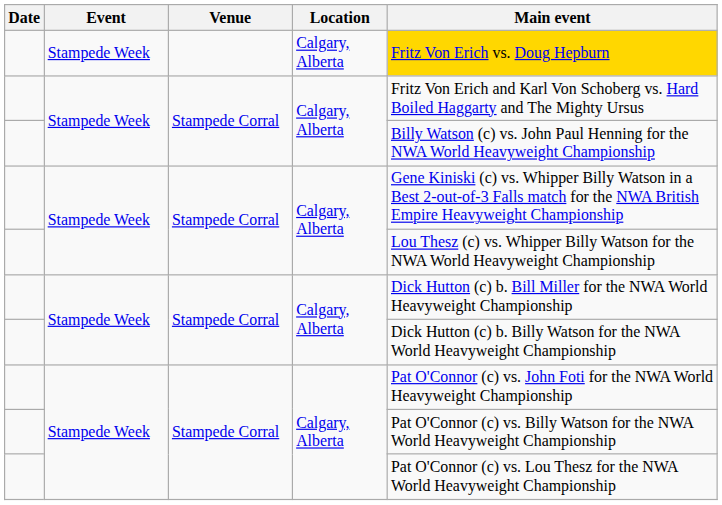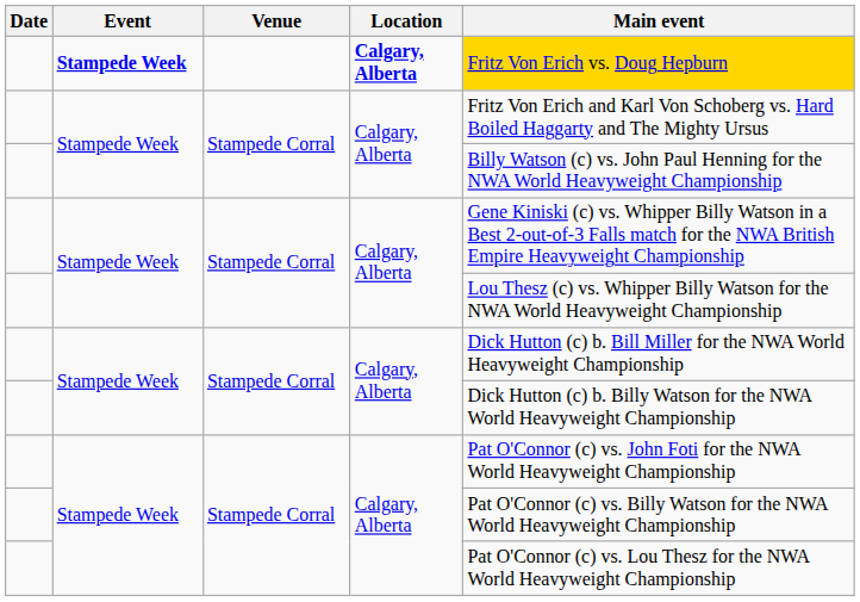row 2 | Event: normal -> bold
row 2 | Location: normal -> bold
